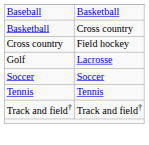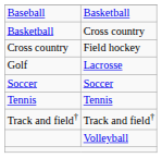+ row: Volleyball
